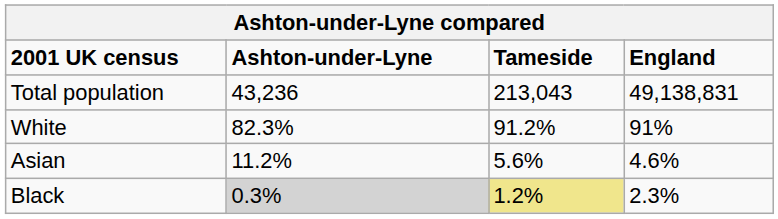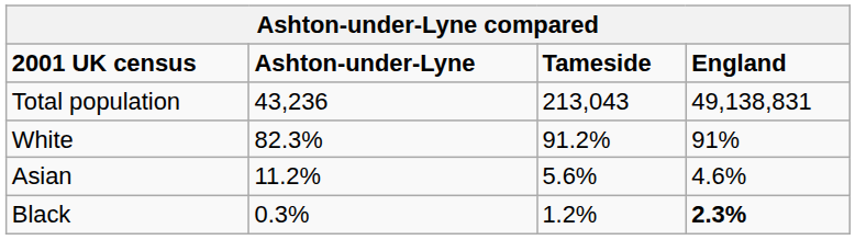Black | Ashton-under-Lyne: lightgrey background -> no background
Black | Tameside: khaki background -> no background
Black | England: normal -> bold
